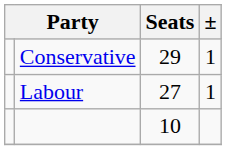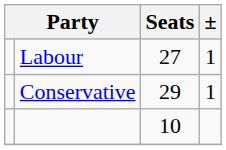rows swapped: Conservative <-> Labour
